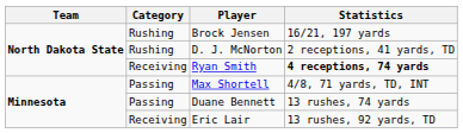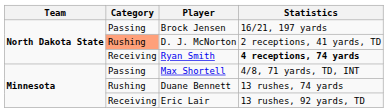Brock Jensen | Category: Rushing -> Passing
D. J. McNorton | Category: no background -> lightsalmon background
Duane Bennett | Category: Passing -> Rushing
